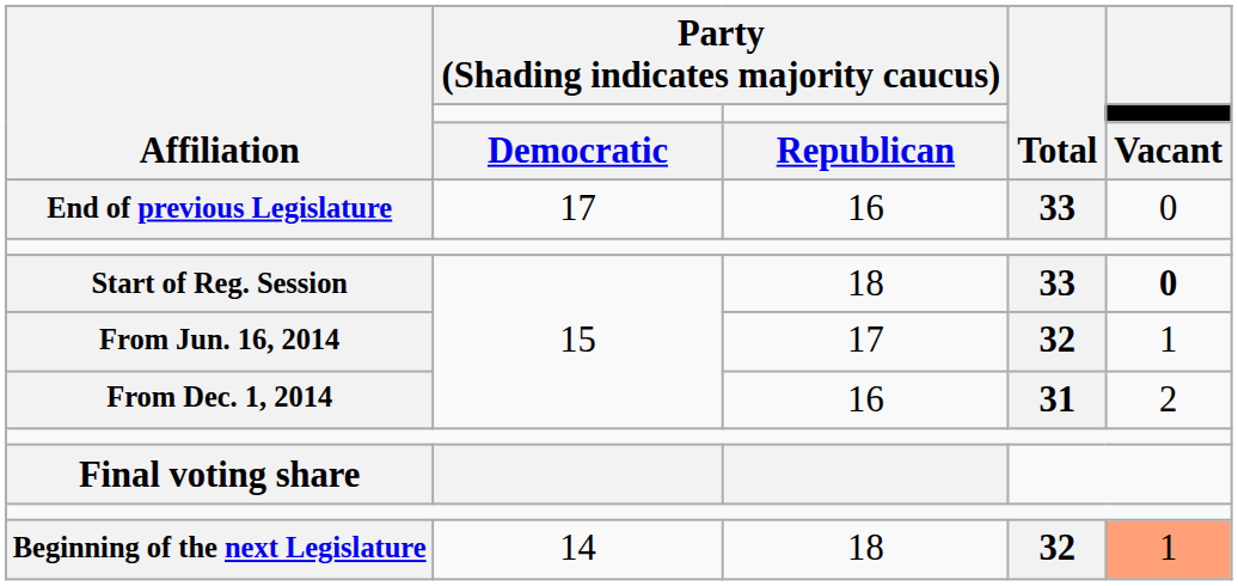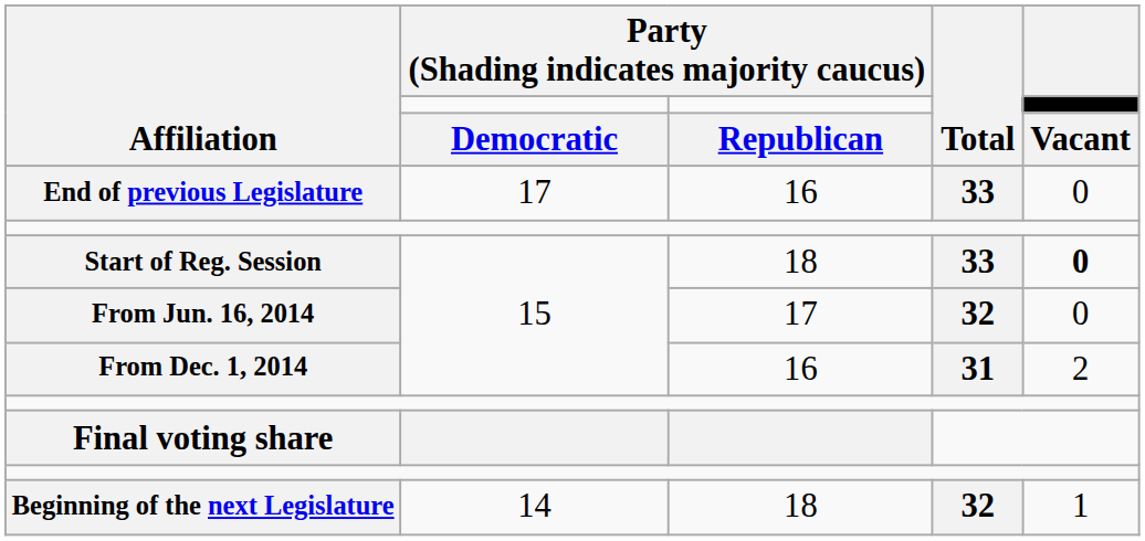From Jun. 16, 2014 | column 5: 1 -> 0
Beginning of the next Legislature | column 5: lightsalmon background -> no background
